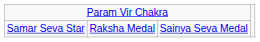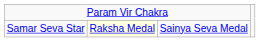Samar Seva Star | column 2: no background -> lightyellow background
